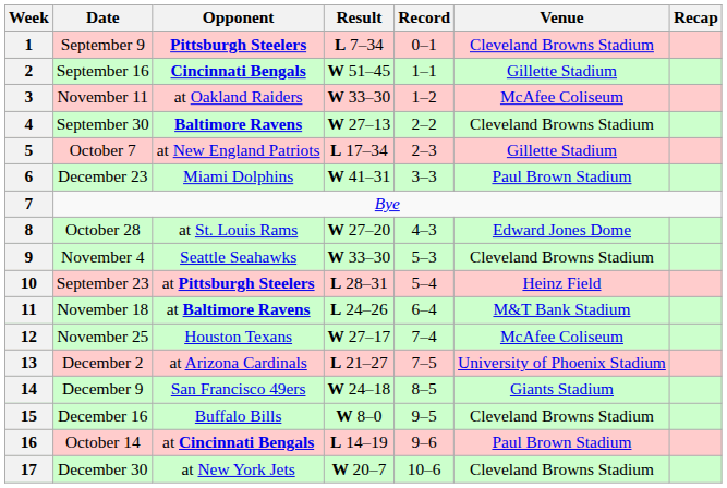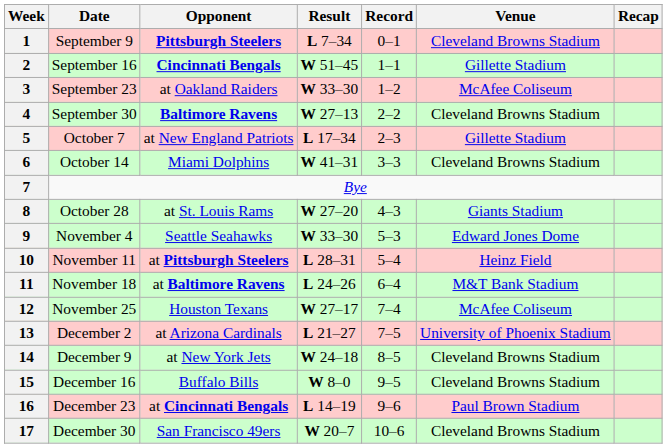3 | Date: November 11 -> September 23
6 | Date: December 23 -> October 14
6 | Venue: Paul Brown Stadium -> Cleveland Browns Stadium
8 | Venue: Edward Jones Dome -> Giants Stadium
9 | Venue: Cleveland Browns Stadium -> Edward Jones Dome
10 | Date: September 23 -> November 11
14 | Opponent: San Francisco 49ers -> at New York Jets
14 | Venue: Giants Stadium -> Cleveland Browns Stadium
16 | Date: October 14 -> December 23
17 | Opponent: at New York Jets -> San Francisco 49ers
